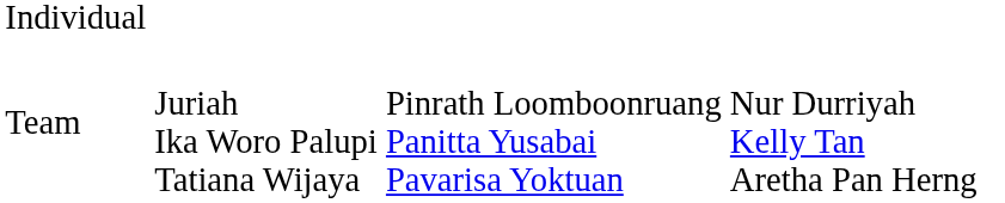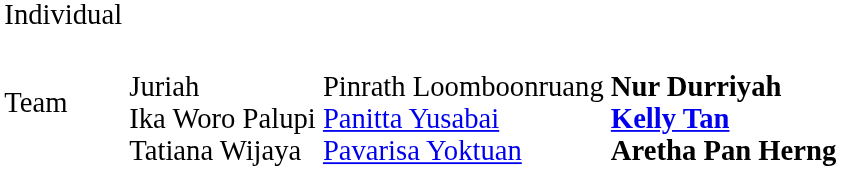Team | column 4: normal -> bold
